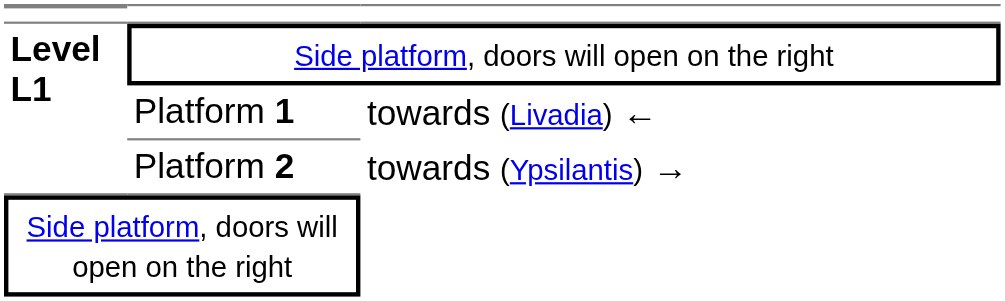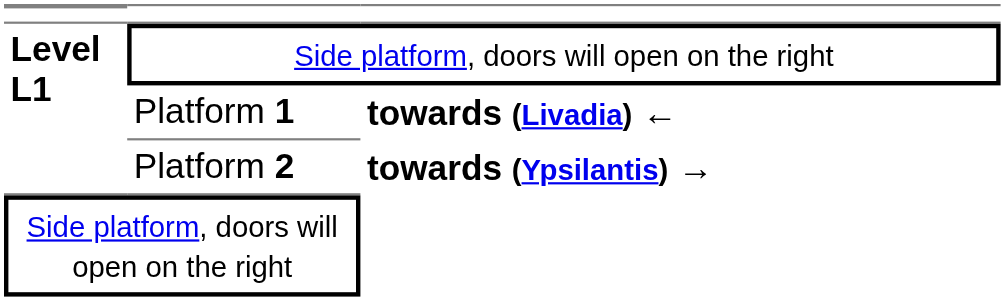towards (Livadia) ← | column 3: normal -> bold
towards (Ypsilantis) → | column 3: normal -> bold
